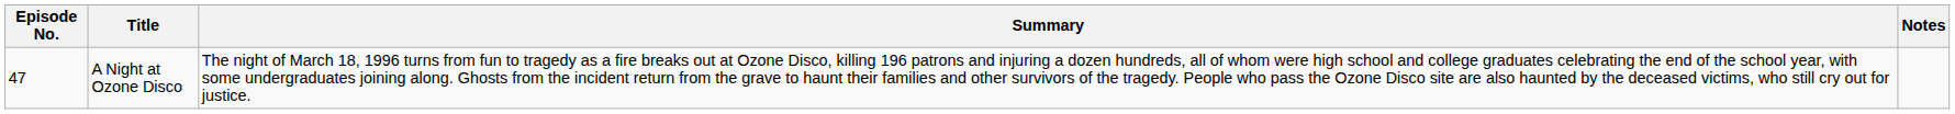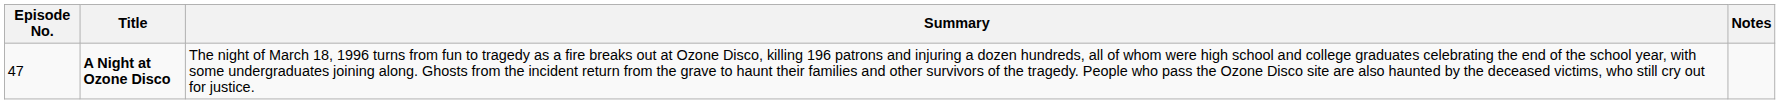row 2 | Title: normal -> bold
